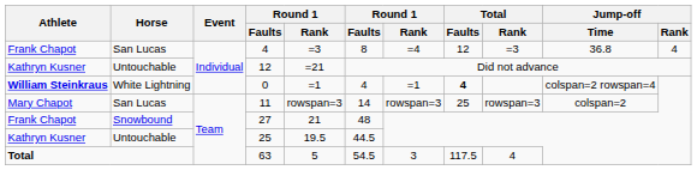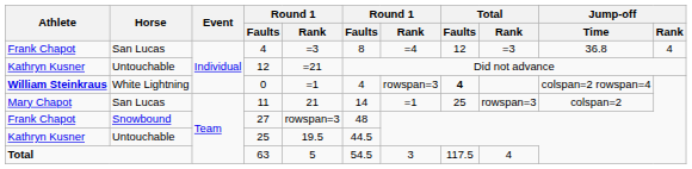0 | column 7: =1 -> rowspan=3
11 | column 5: rowspan=3 -> 21
11 | column 7: rowspan=3 -> =1
27 | column 5: 21 -> rowspan=3
